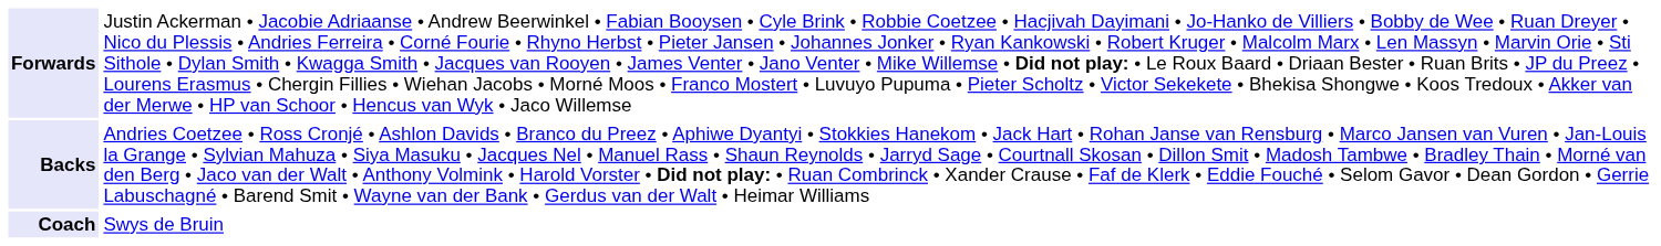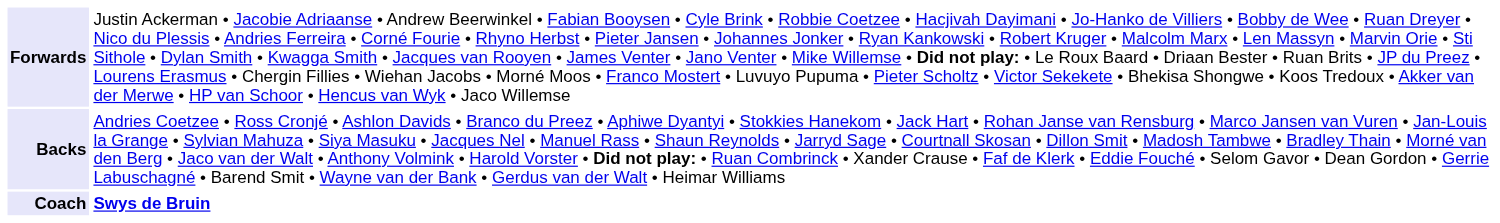Coach | column 2: normal -> bold
